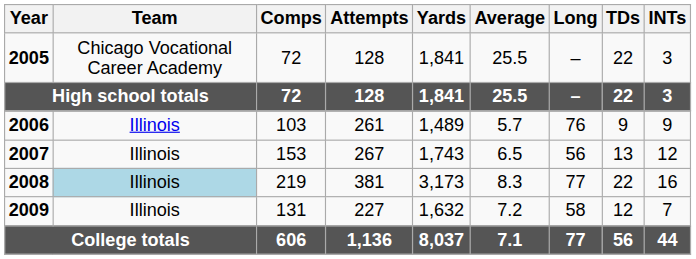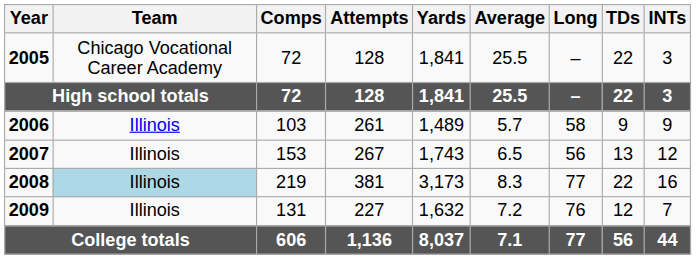2006 | Long: 76 -> 58
2009 | Long: 58 -> 76
